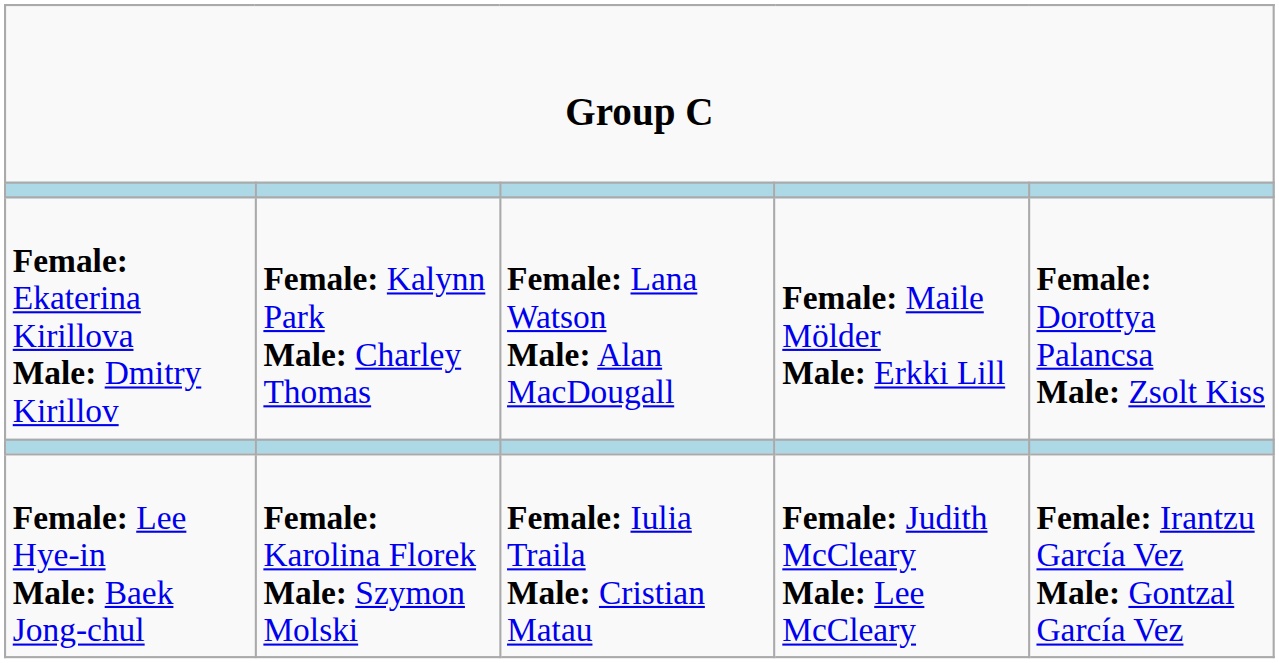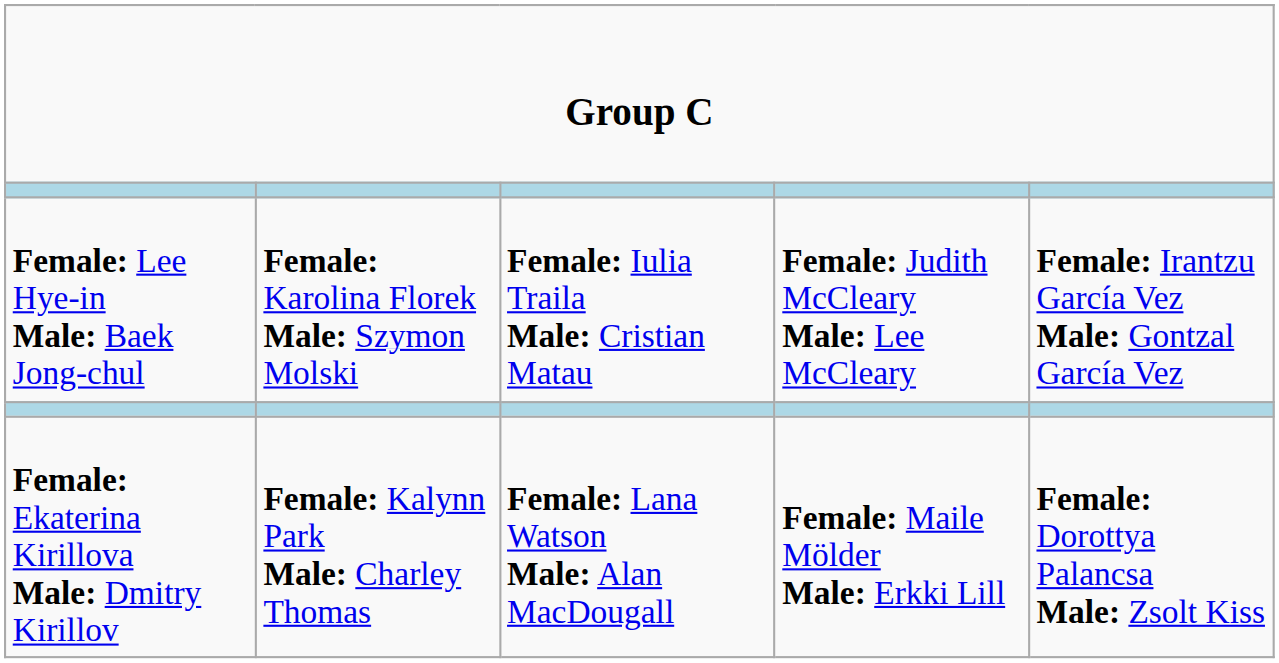rows swapped: Female: Ekaterina Kirillova Male: Dmitry Kirillov <-> Female: Lee Hye-in Male: Baek Jong-chul
